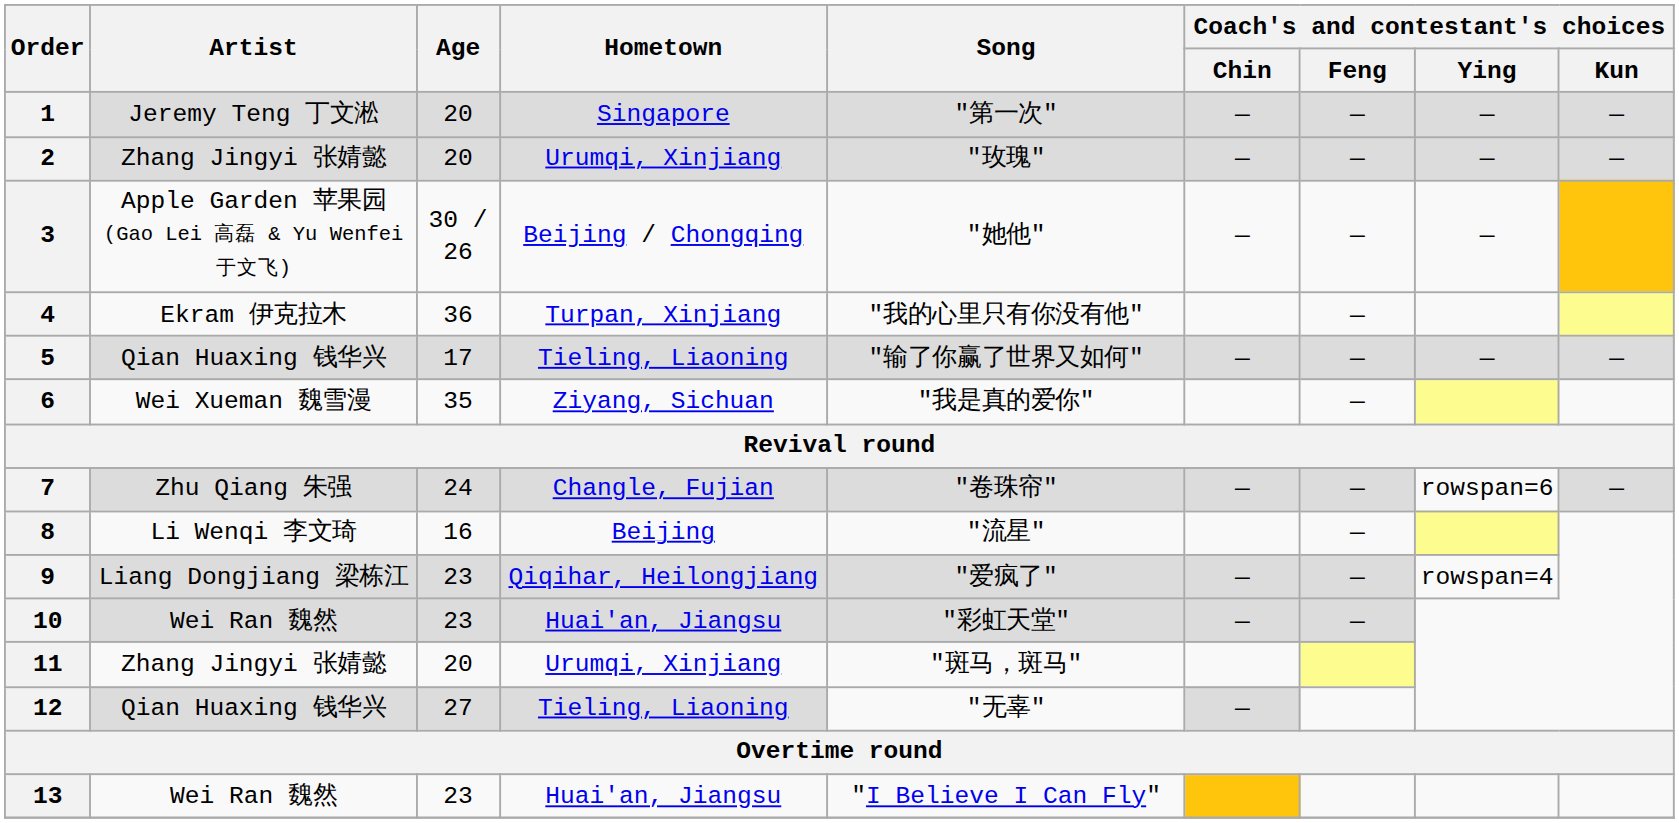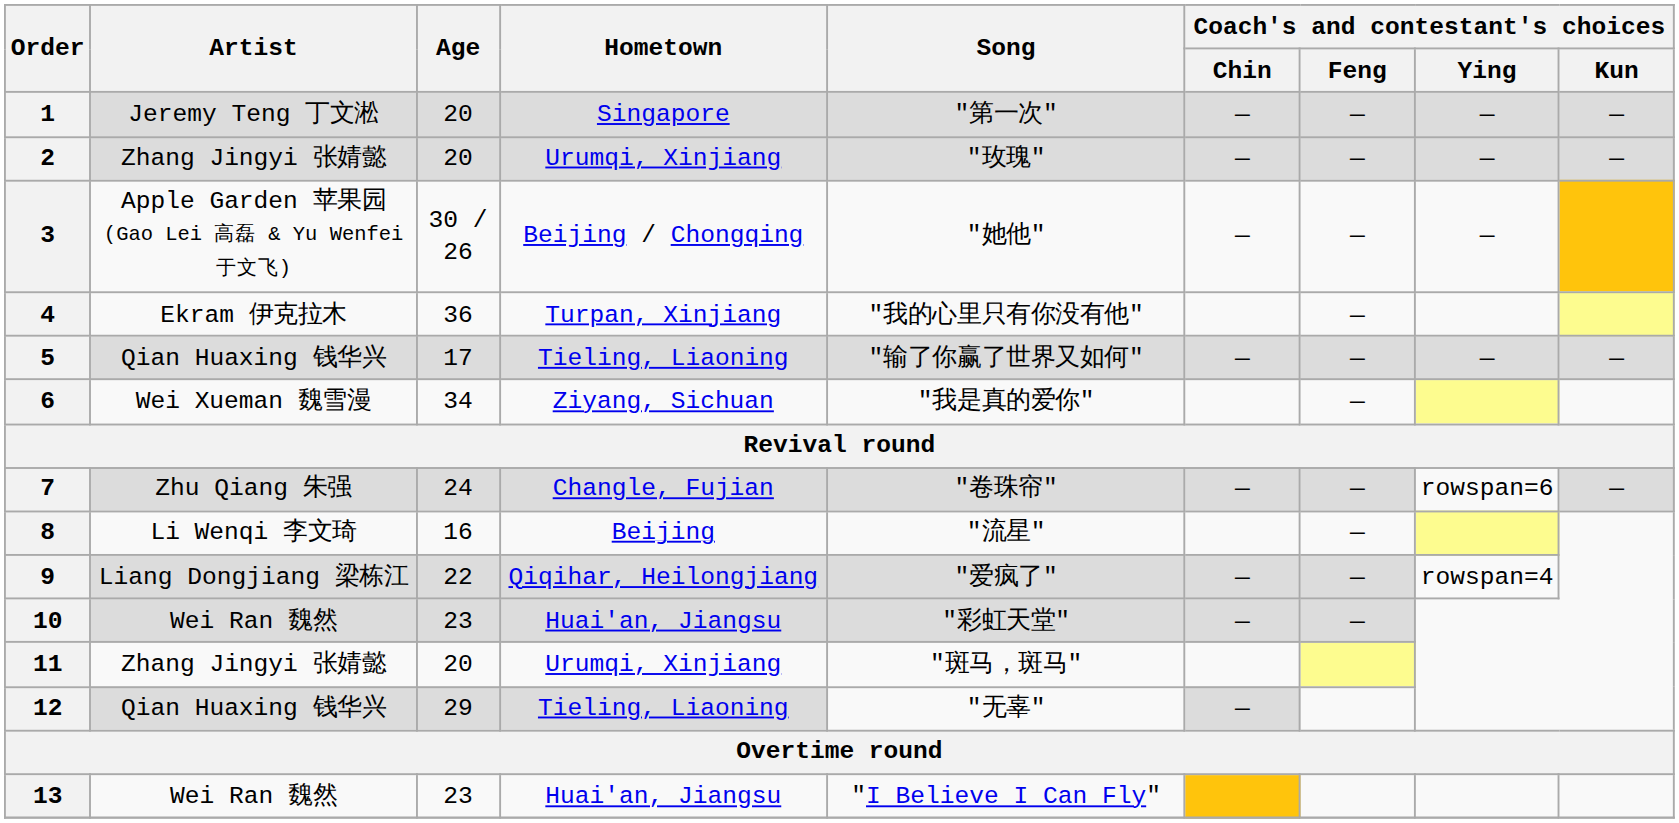6 | Age: 35 -> 34
9 | Age: 23 -> 22
12 | Age: 27 -> 29
